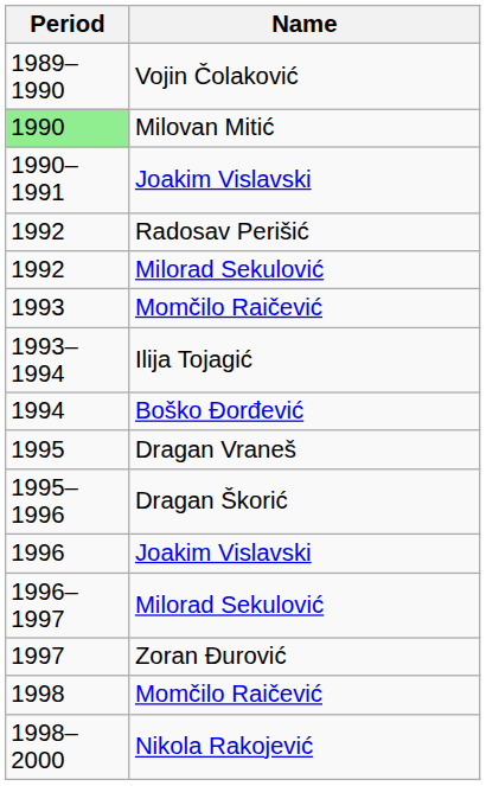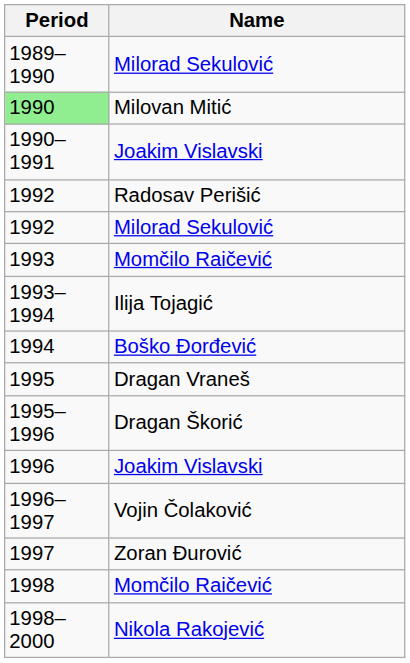row 2 | Name: Vojin Čolaković -> Milorad Sekulović
row 13 | Name: Milorad Sekulović -> Vojin Čolaković
